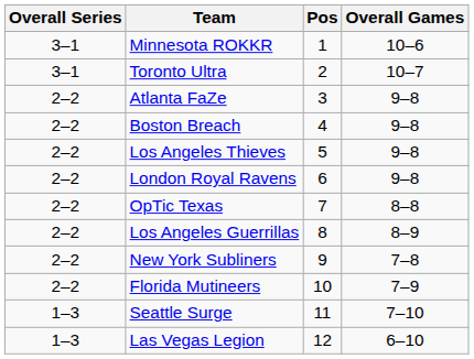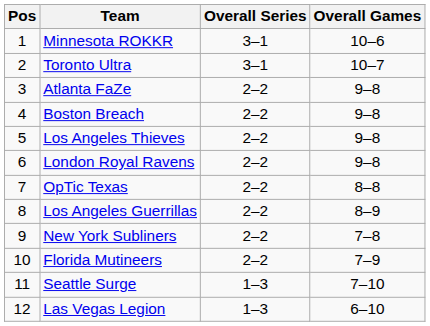columns swapped: Pos <-> Overall Series
